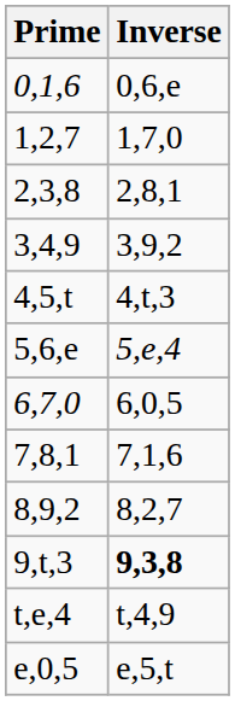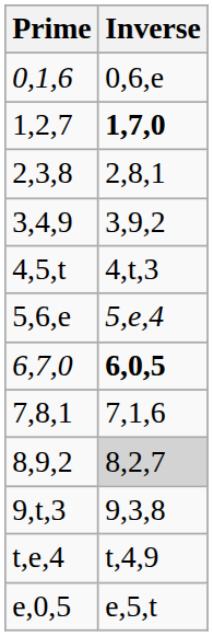1,2,7 | Inverse: normal -> bold
6,7,0 | Inverse: normal -> bold
8,9,2 | Inverse: no background -> lightgrey background
9,t,3 | Inverse: bold -> normal
